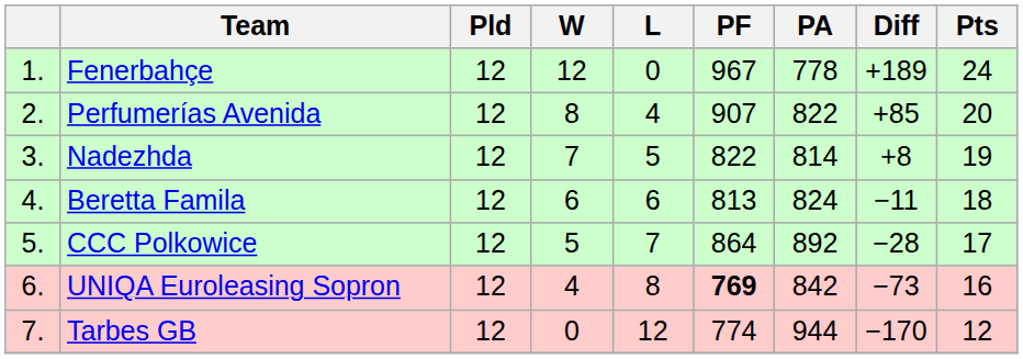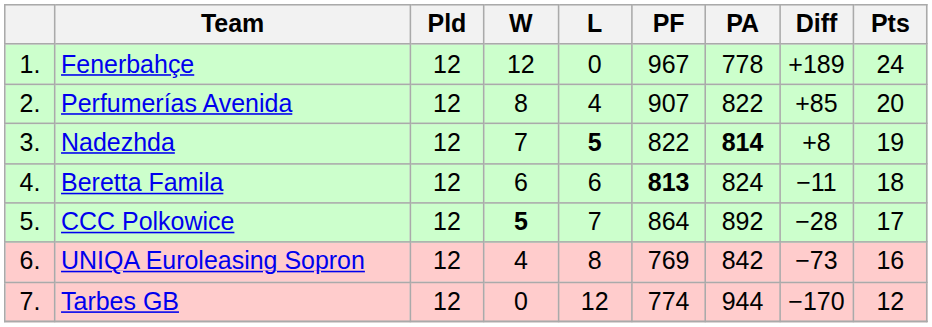Nadezhda | L: normal -> bold
Nadezhda | PA: normal -> bold
Beretta Famila | PF: normal -> bold
CCC Polkowice | W: normal -> bold
UNIQA Euroleasing Sopron | PF: bold -> normal
